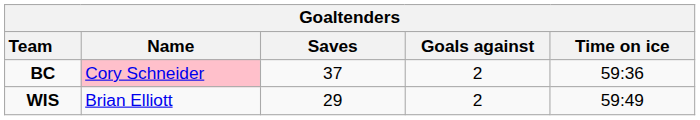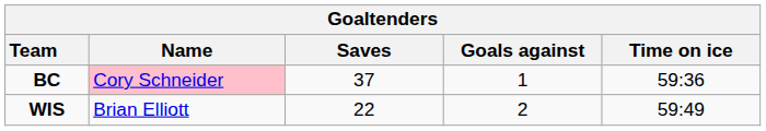BC | Goals against: 2 -> 1
WIS | Saves: 29 -> 22
